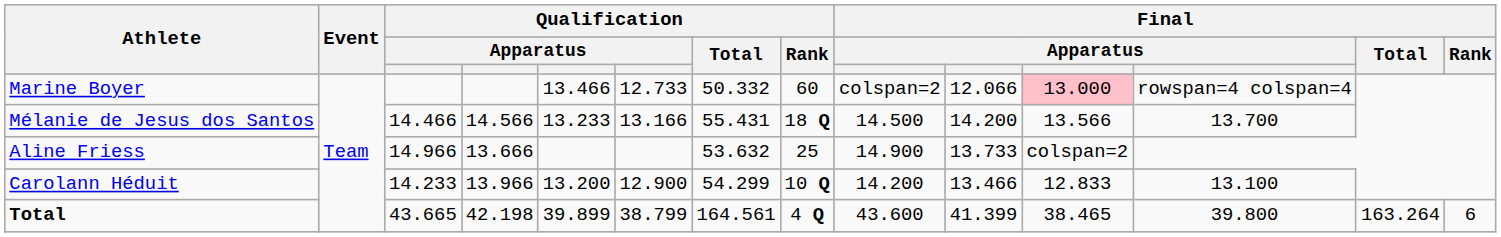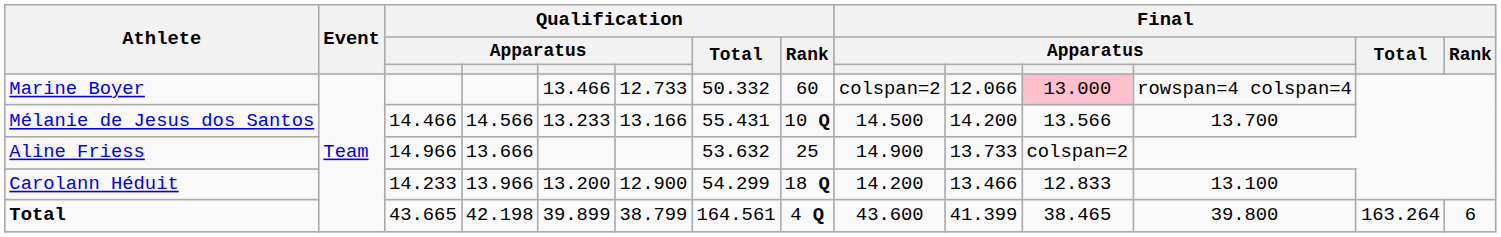Mélanie de Jesus dos Santos | Qualification / Rank: 18 Q -> 10 Q
Carolann Héduit | Qualification / Rank: 10 Q -> 18 Q
